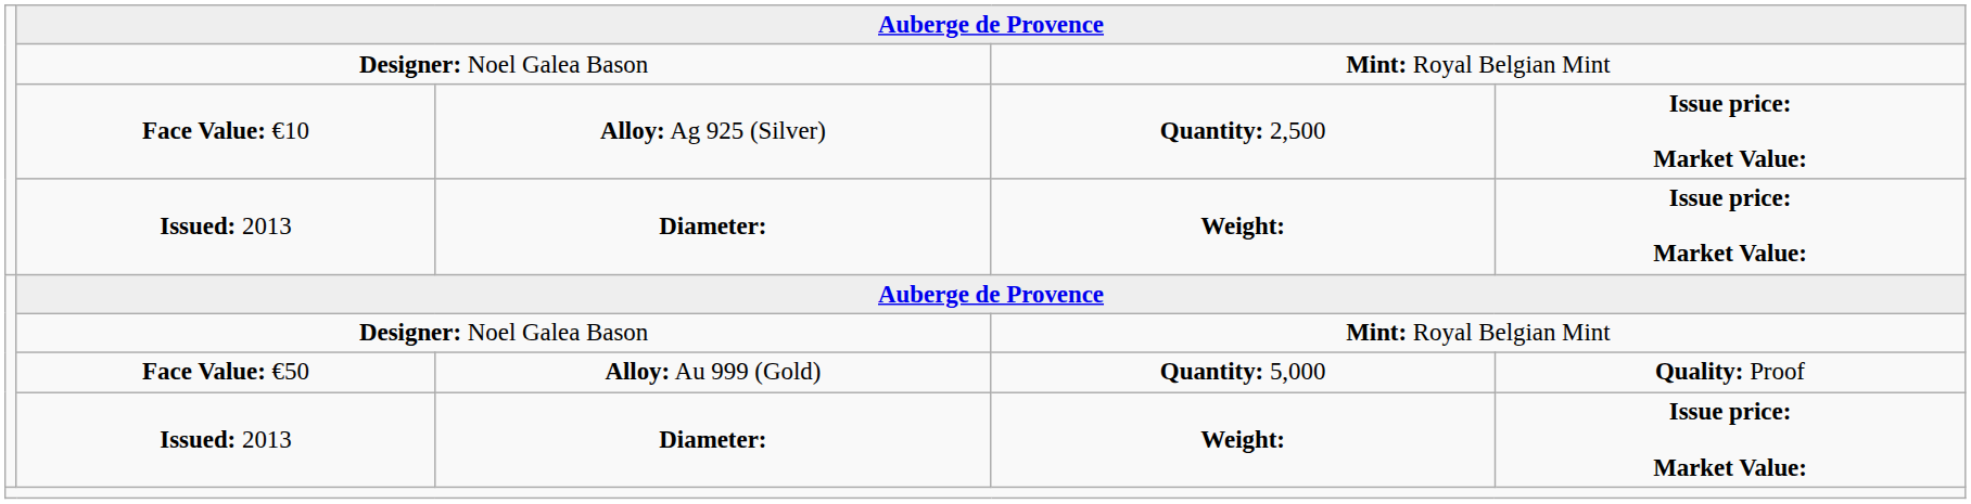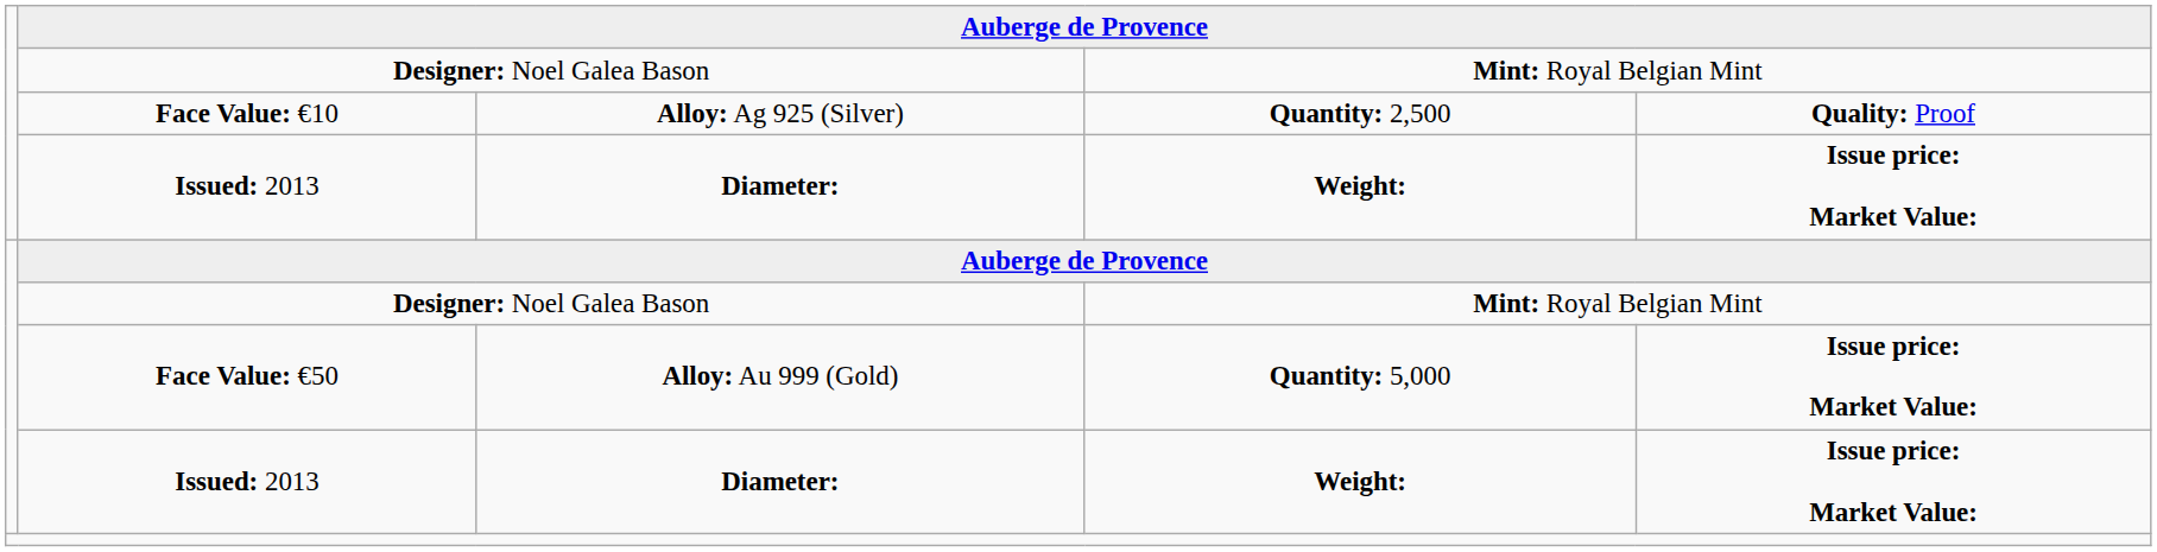Face Value: €10 | column 5: Issue price: Market Value: -> Quality: Proof
Face Value: €50 | column 5: Quality: Proof -> Issue price: Market Value:
